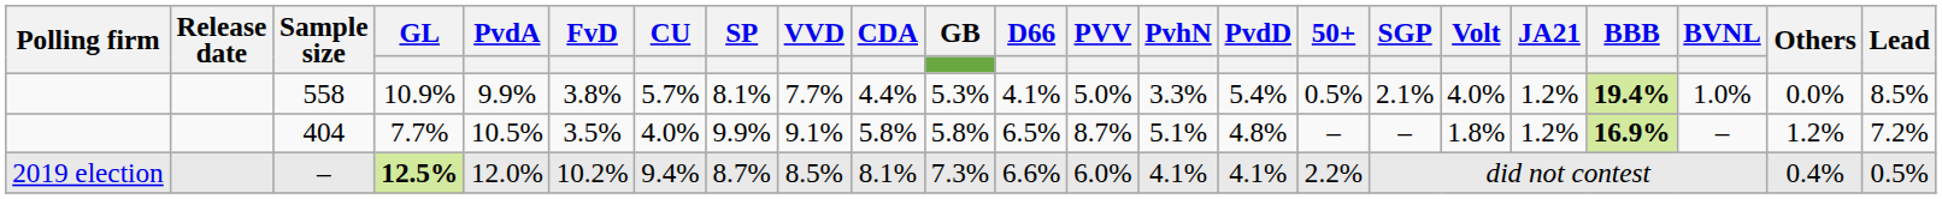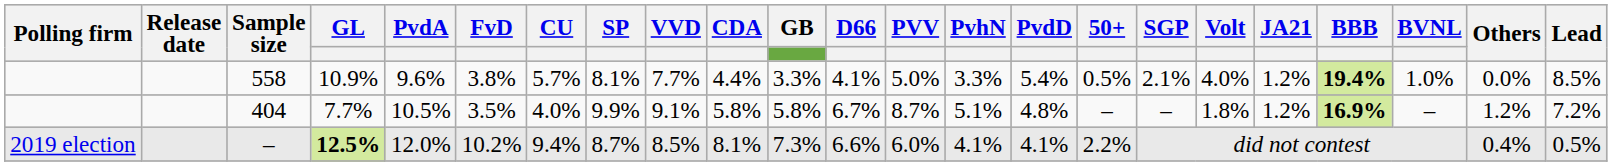558 | PvdA: 9.9% -> 9.6%
558 | GB: 5.3% -> 3.3%
404 | D66: 6.5% -> 6.7%
